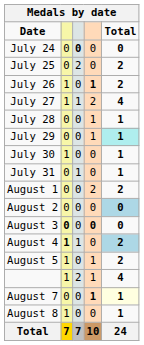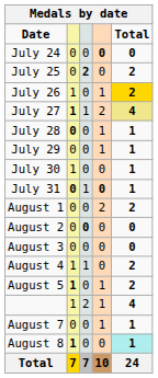July 24 | column 3: bold -> normal
July 24 | column 4: normal -> bold
July 25 | column 3: normal -> bold
July 26 | column 4: bold -> normal
July 26 | Total: no background -> gold background
July 27 | column 2: normal -> bold
July 27 | Total: no background -> khaki background
July 28 | column 2: normal -> bold
July 29 | Total: paleturquoise background -> no background
July 31 | column 2: normal -> bold
July 31 | column 4: normal -> bold
August 2 | column 3: normal -> bold
August 2 | Total: lightblue background -> no background
August 3 | column 2: bold -> normal
August 3 | column 4: bold -> normal
August 4 | column 2: bold -> normal
August 4 | Total: lightblue background -> no background
August 5 | column 2: normal -> bold
August 7 | column 4: bold -> normal
August 7 | Total: lightyellow background -> no background
August 8 | column 2: normal -> bold
August 8 | Total: no background -> paleturquoise background
